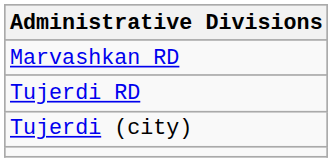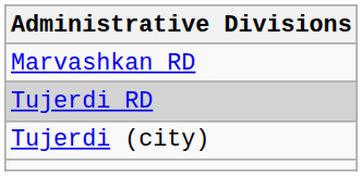row 3 | column 1: no background -> lightgrey background
